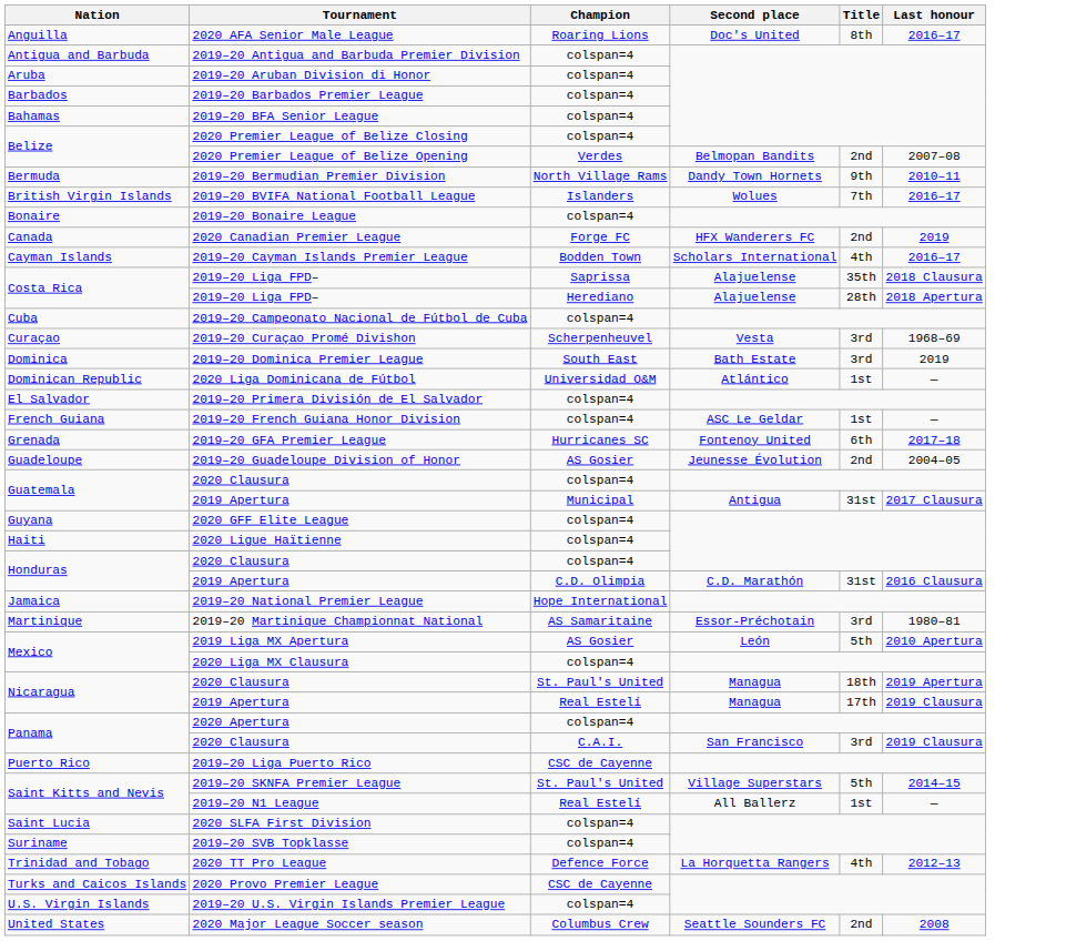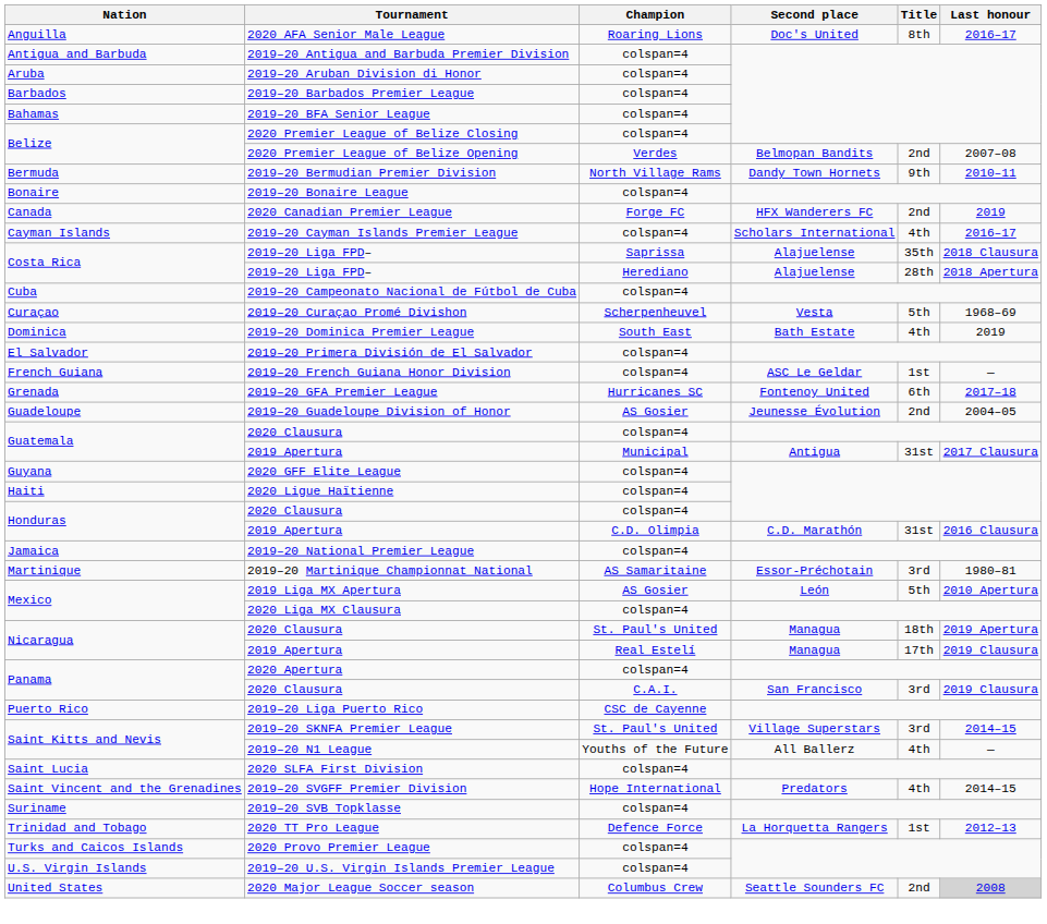- row: British Virgin Islands | 2019–20 BVIFA National Football League | Islanders | Wolues | 7th | 2016–17
2019–20 Cayman Islands Premier League | Champion: Bodden Town -> colspan=4
2019–20 Curaçao Promé Divishon | Title: 3rd -> 5th
2019–20 Dominica Premier League | Title: 3rd -> 4th
- row: Dominican Republic | 2020 Liga Dominicana de Fútbol | Universidad O&M | Atlántico | 1st | —
2019–20 National Premier League | Champion: Hope International -> colspan=4
2019–20 SKNFA Premier League | Title: 5th -> 3rd
2019–20 N1 League | Champion: Real Estelí -> Youths of the Future
2019–20 N1 League | Title: 1st -> 4th
+ row: Saint Vincent and the Grenadines | 2019–20 SVGFF Premier Division | Hope International | Predators | 4th | 2014–15
2020 TT Pro League | Title: 4th -> 1st
2020 Provo Premier League | Champion: CSC de Cayenne -> colspan=4
2020 Major League Soccer season | Last honour: no background -> lightgrey background
